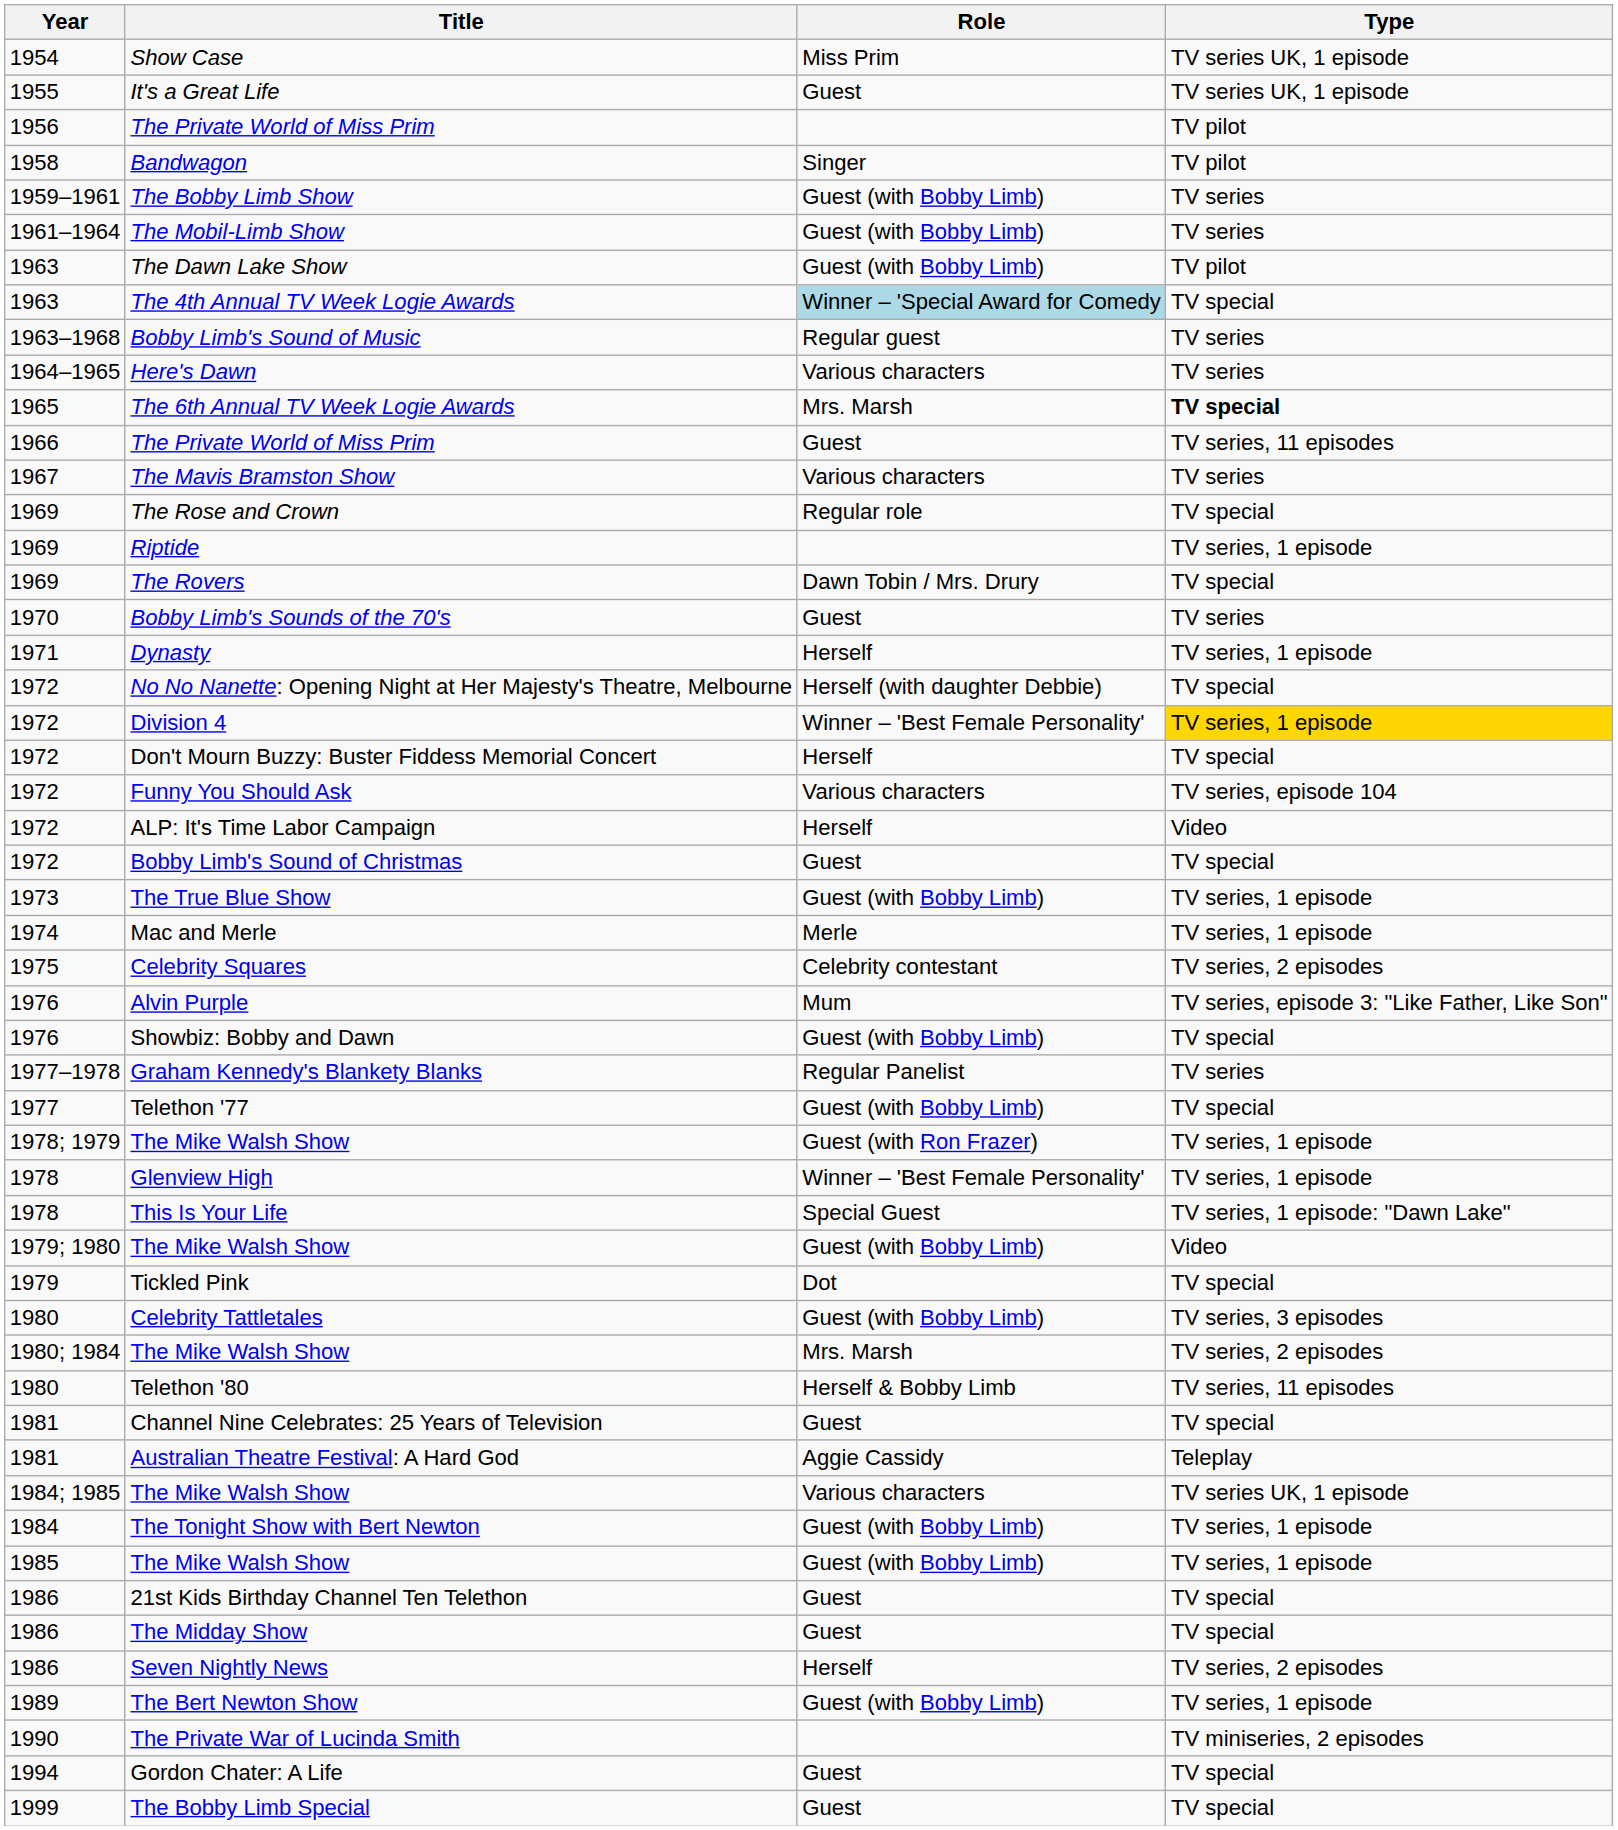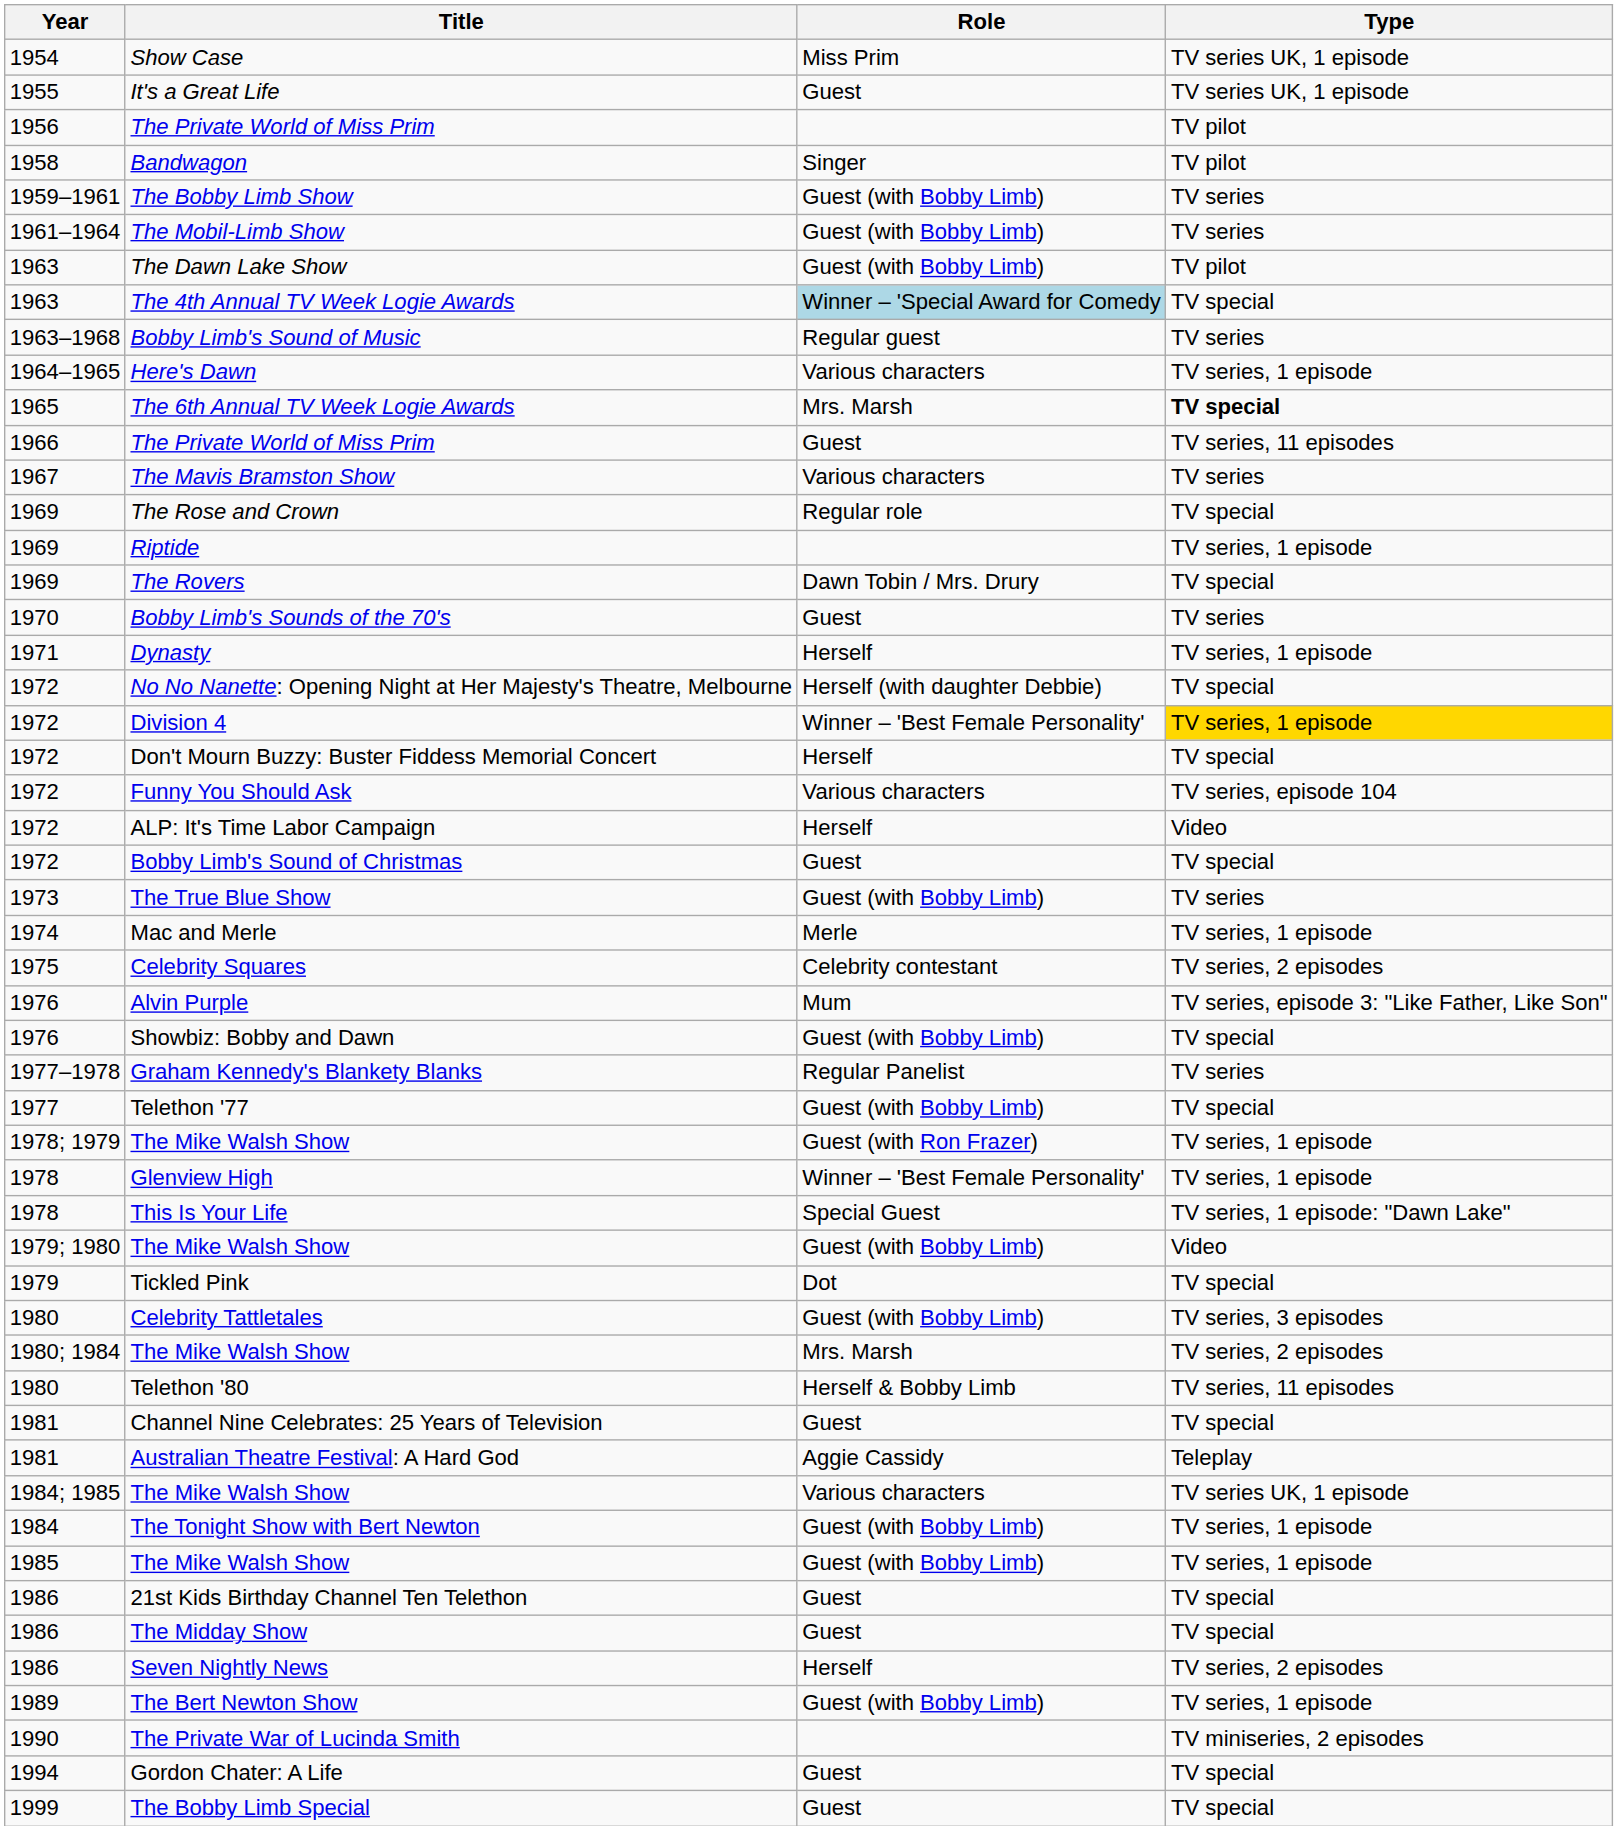Here's Dawn | Type: TV series -> TV series, 1 episode
The True Blue Show | Type: TV series, 1 episode -> TV series
